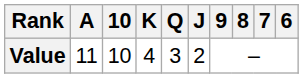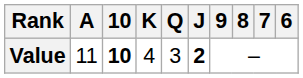Value | 10: normal -> bold
Value | J: normal -> bold
